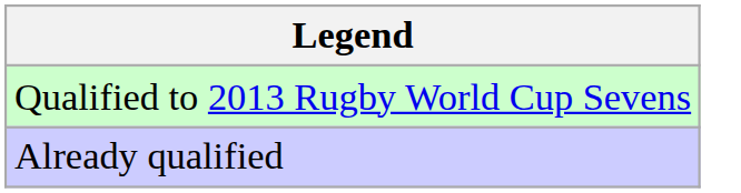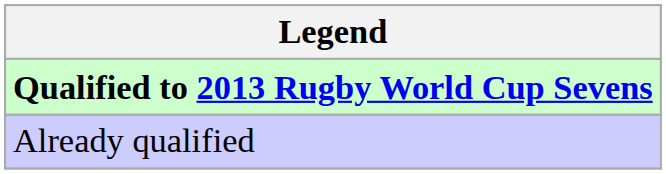row 2 | column 1: normal -> bold
